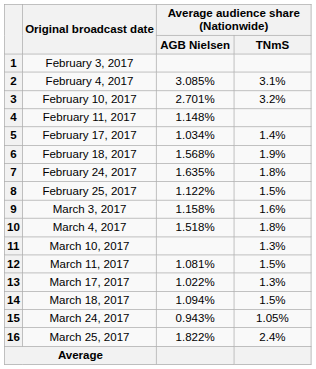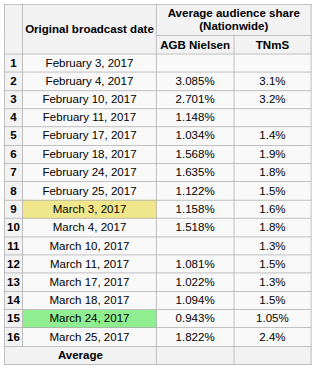9 | Original broadcast date: no background -> khaki background
15 | Original broadcast date: no background -> lightgreen background
